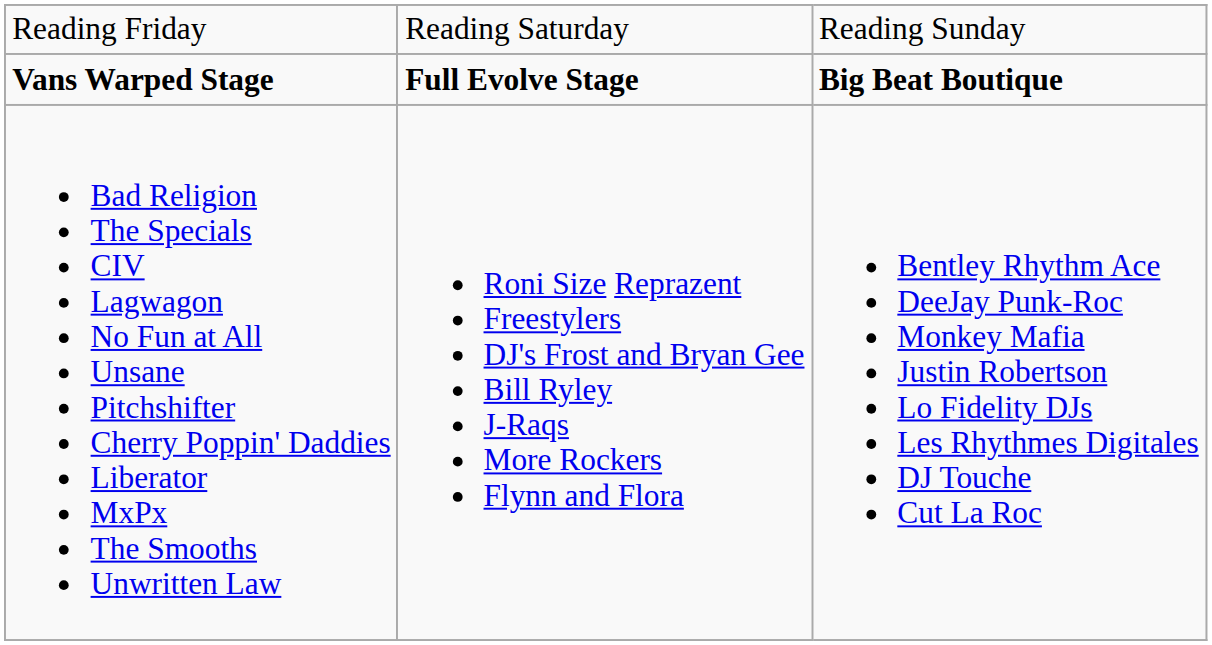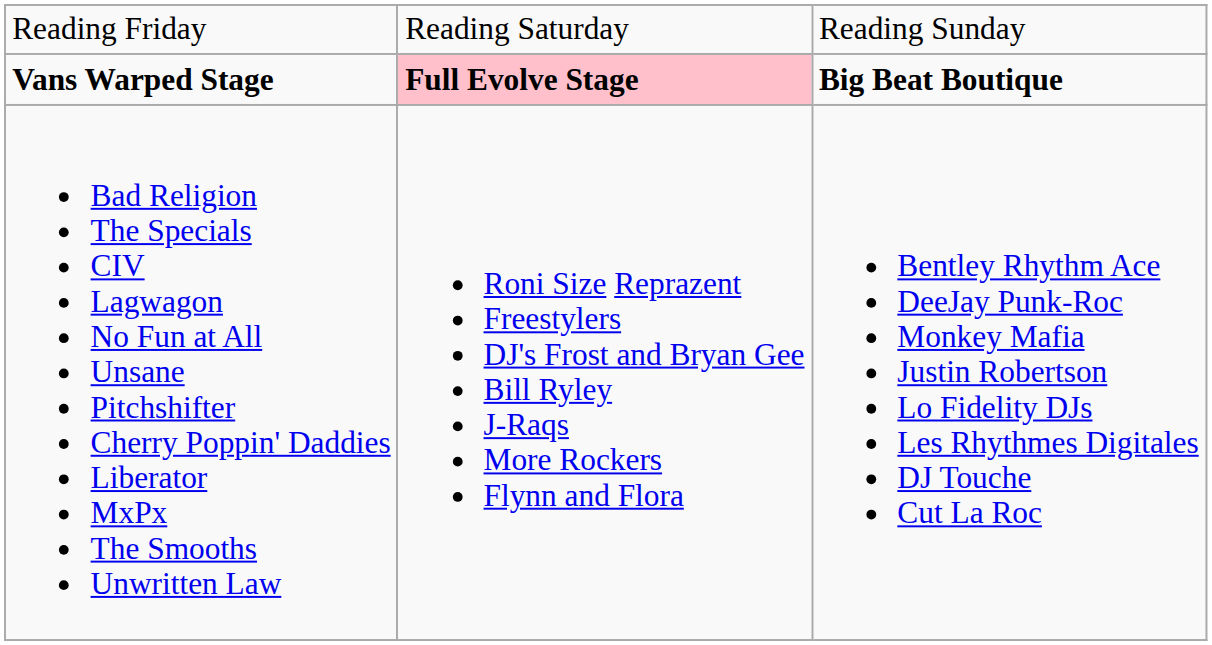Vans Warped Stage | column 2: no background -> pink background
